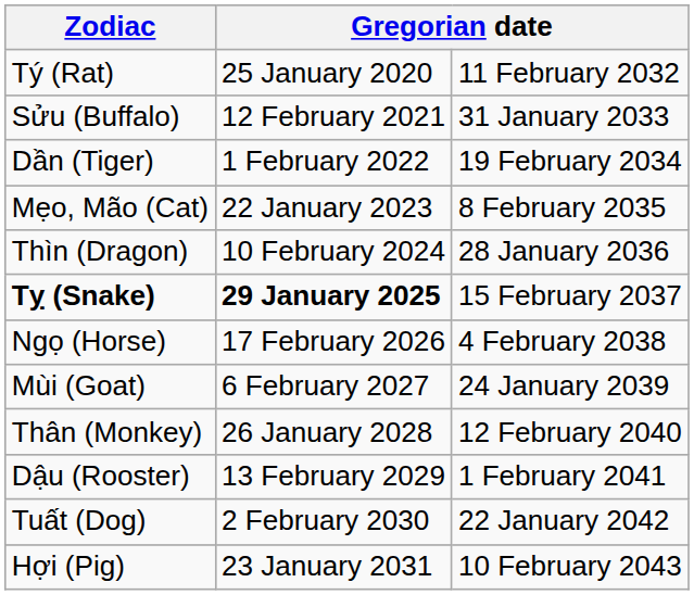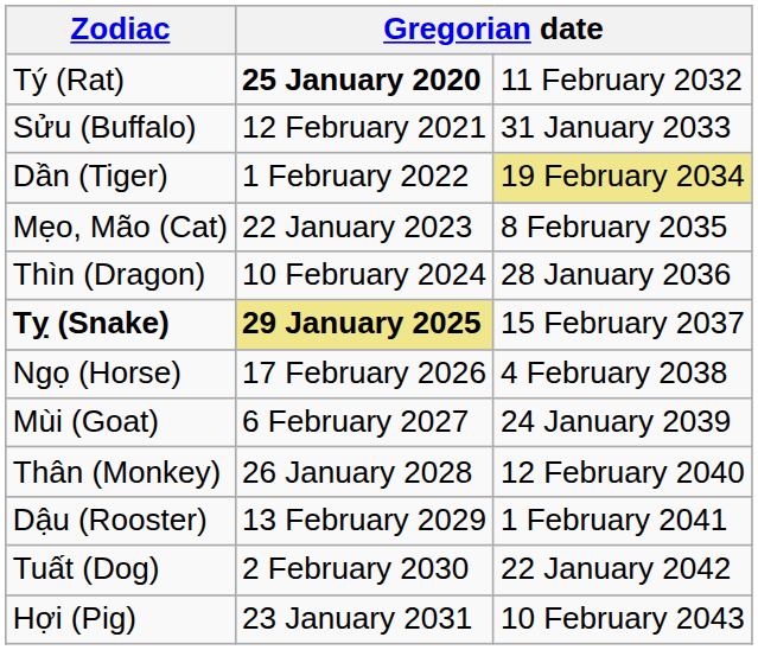Tý (Rat) | column 2: normal -> bold
Dần (Tiger) | column 3: no background -> khaki background
Tỵ (Snake) | column 2: no background -> khaki background
